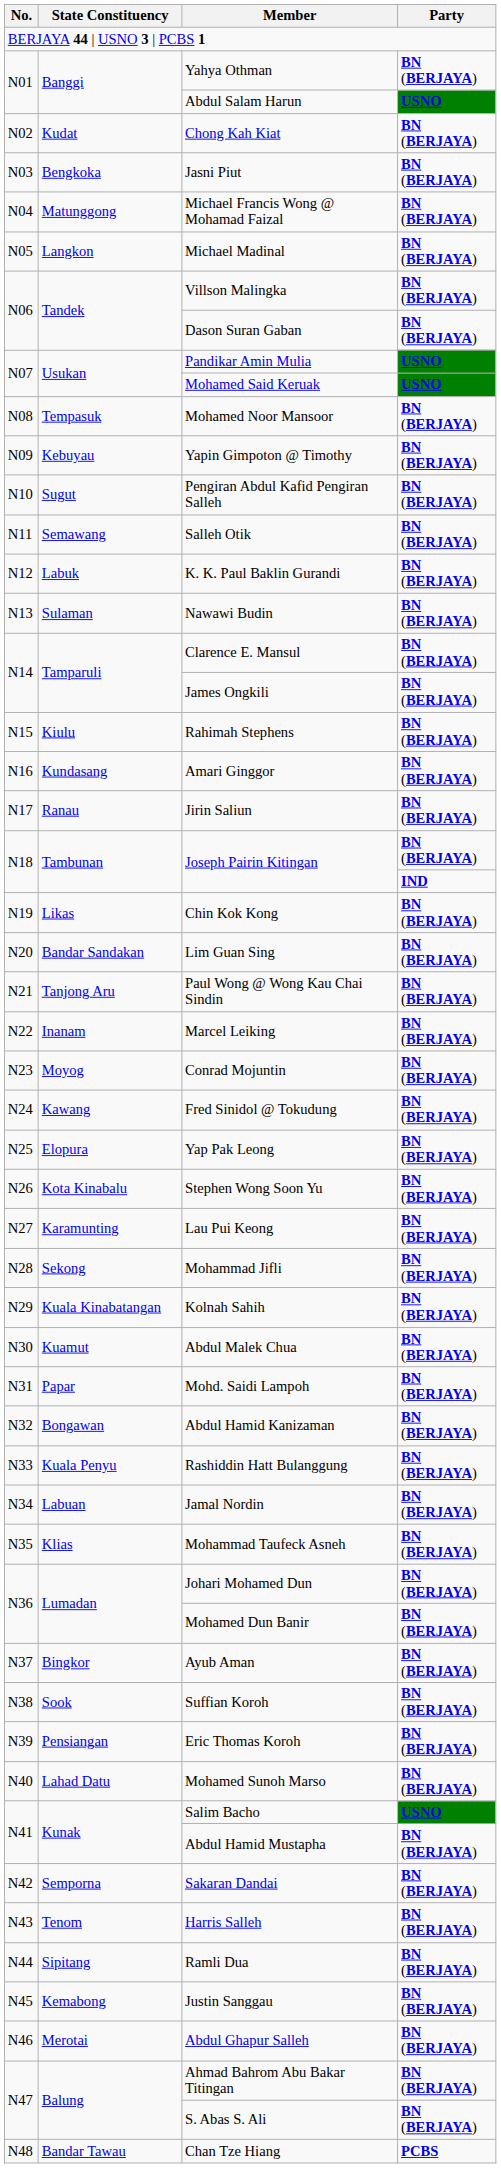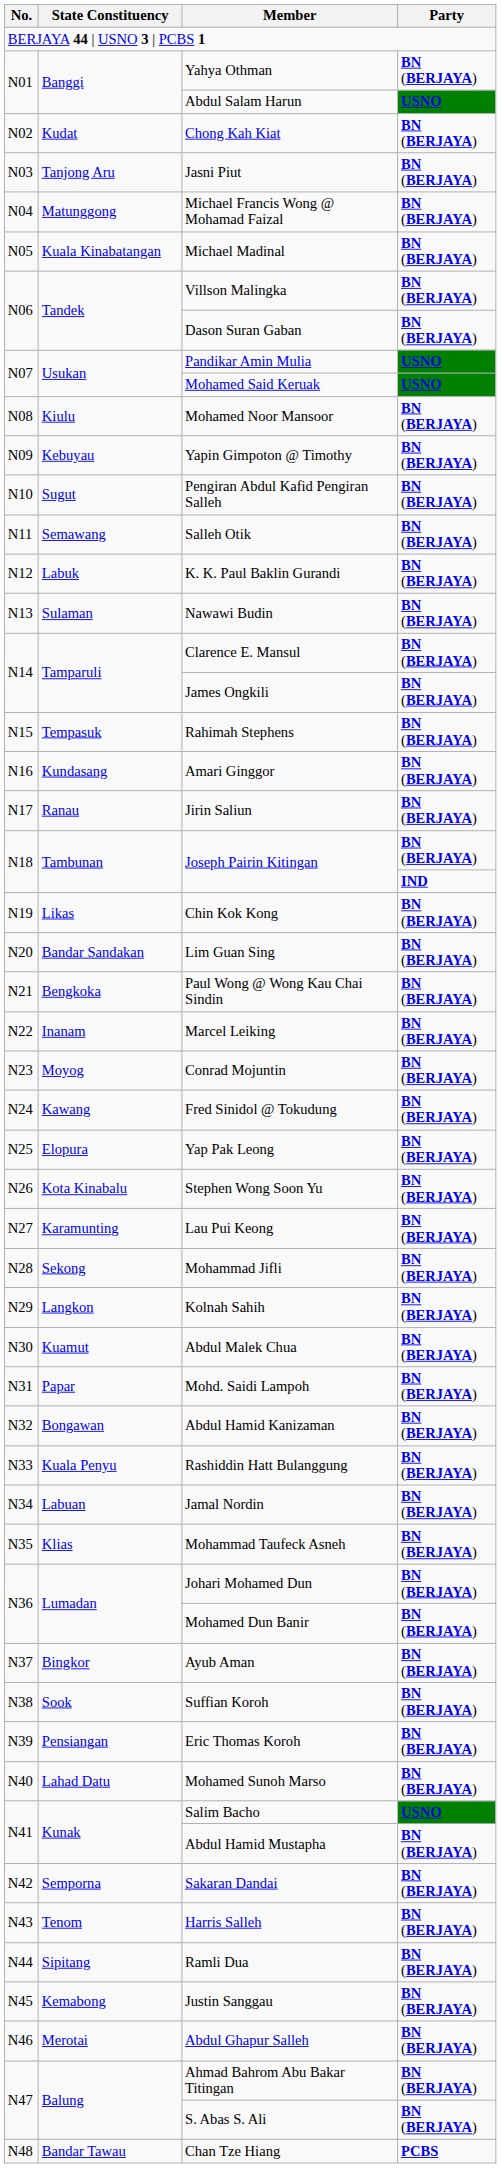Jasni Piut | State Constituency: Bengkoka -> Tanjong Aru
Michael Madinal | State Constituency: Langkon -> Kuala Kinabatangan
Mohamed Noor Mansoor | State Constituency: Tempasuk -> Kiulu
Rahimah Stephens | State Constituency: Kiulu -> Tempasuk
Paul Wong @ Wong Kau Chai Sindin | State Constituency: Tanjong Aru -> Bengkoka
Kolnah Sahih | State Constituency: Kuala Kinabatangan -> Langkon
